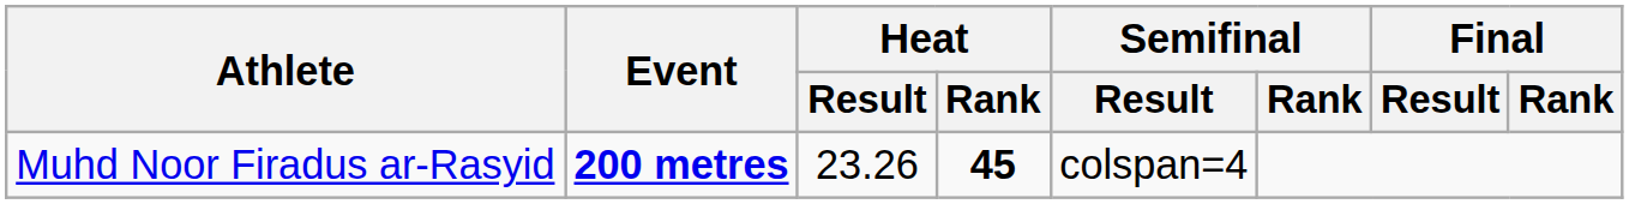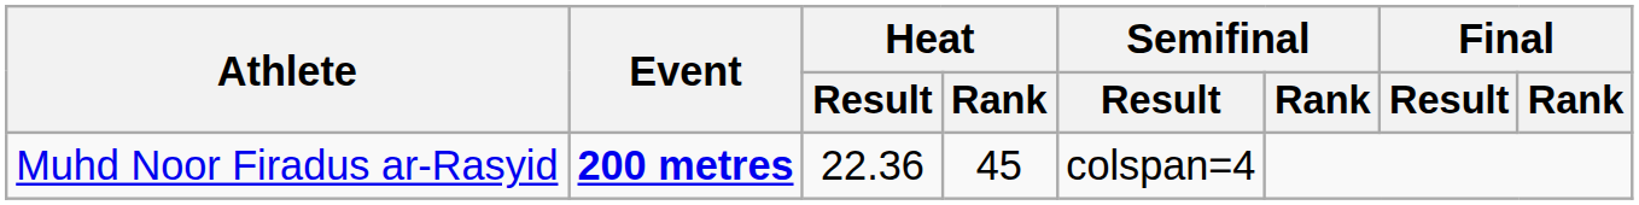Muhd Noor Firadus ar-Rasyid | Heat / Result: 23.26 -> 22.36
Muhd Noor Firadus ar-Rasyid | Heat / Rank: bold -> normal
